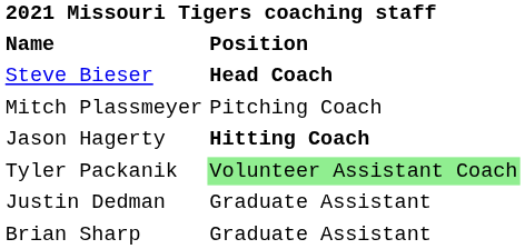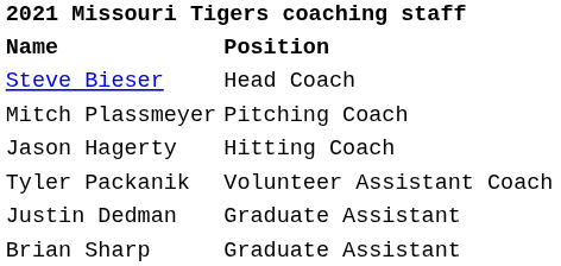Steve Bieser | Position: bold -> normal
Jason Hagerty | Position: bold -> normal
Tyler Packanik | Position: lightgreen background -> no background
